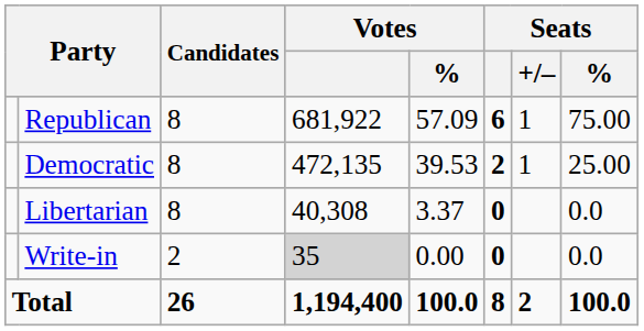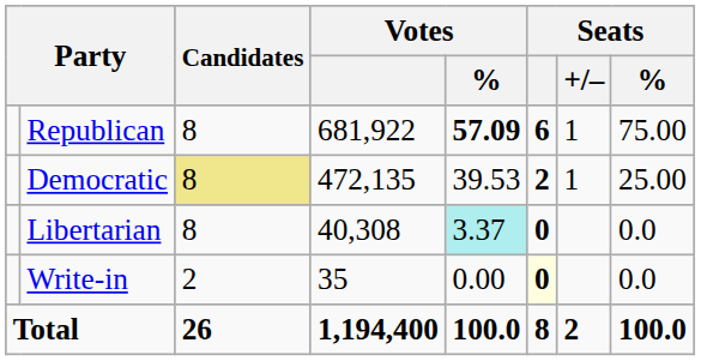Republican | Votes / %: normal -> bold
Democratic | Candidates: no background -> khaki background
Libertarian | Votes / %: no background -> paleturquoise background
Write-in | Votes: lightgrey background -> no background
Write-in | Seats: no background -> lightyellow background
